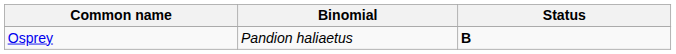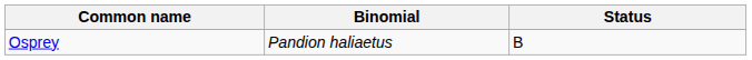Osprey | Status: bold -> normal
